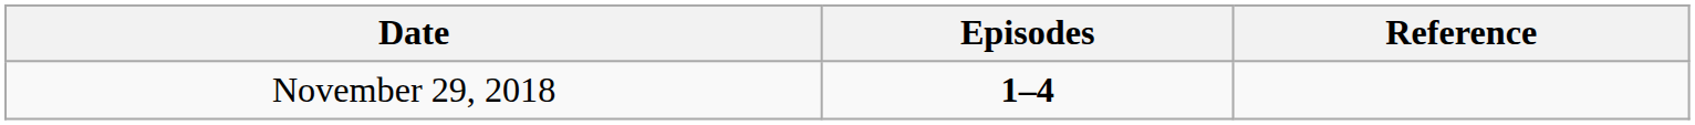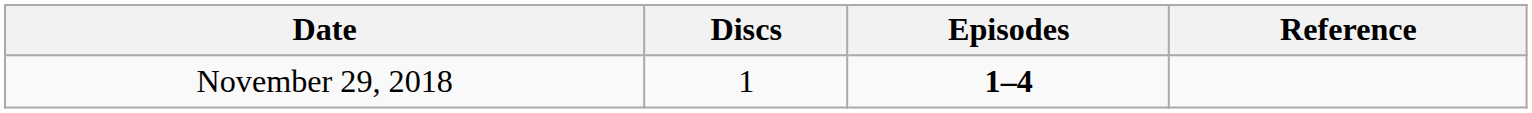+ column: Discs | 1
